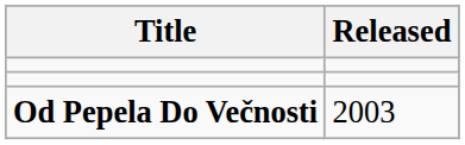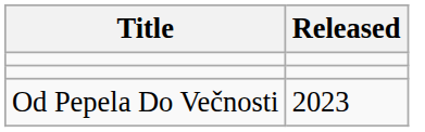row 4 | Title: bold -> normal
row 4 | Released: 2003 -> 2023
